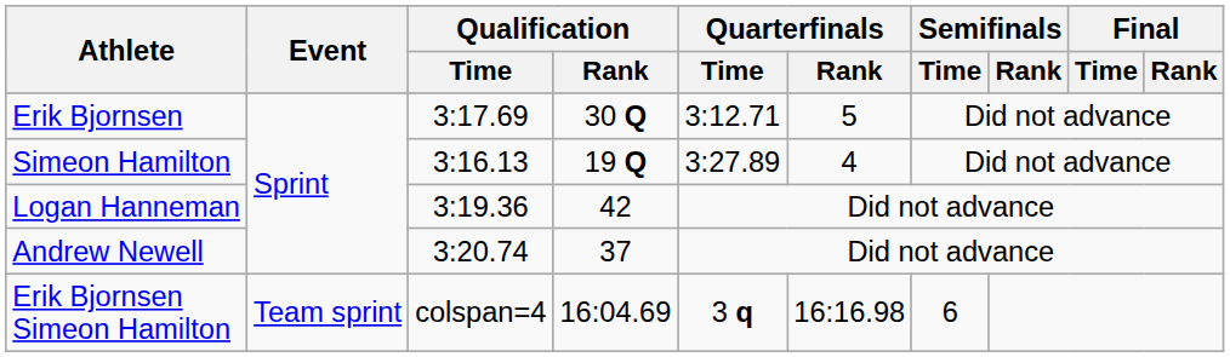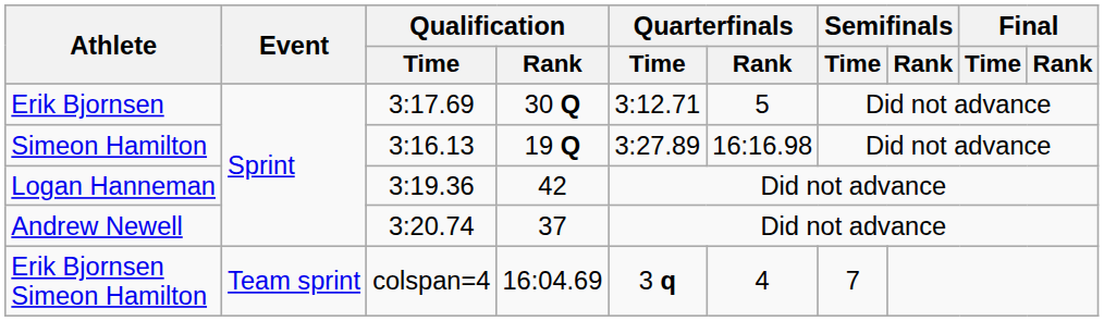Simeon Hamilton | Quarterfinals / Rank: 4 -> 16:16.98
Erik Bjornsen Simeon Hamilton | Quarterfinals / Rank: 16:16.98 -> 4
Erik Bjornsen Simeon Hamilton | Semifinals / Time: 6 -> 7
